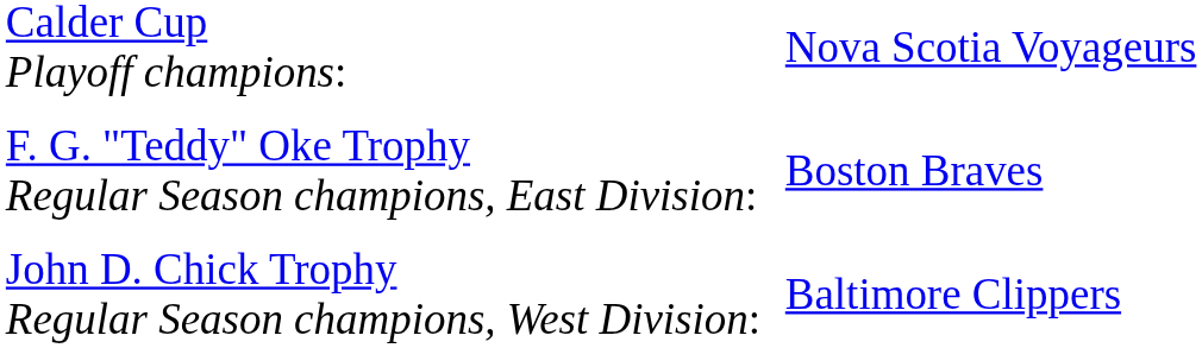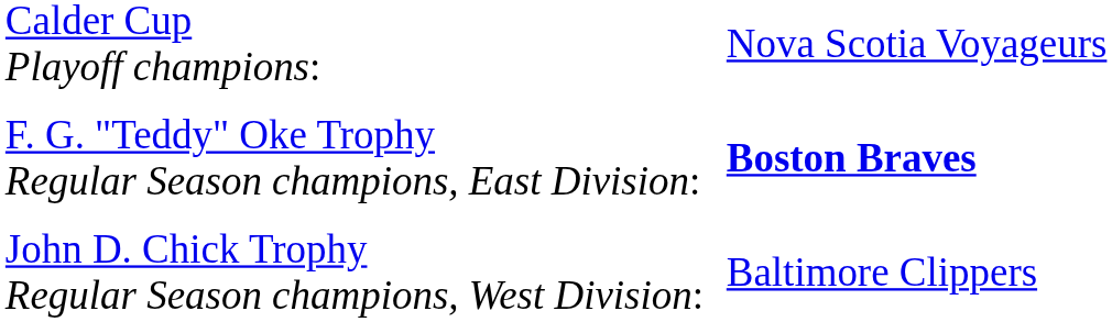row 2 | column 2: normal -> bold
